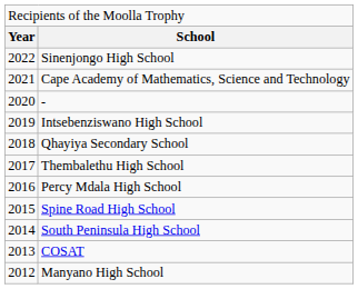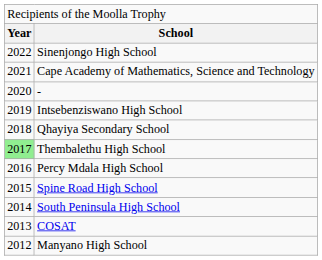Thembalethu High School | column 1: no background -> lightgreen background
